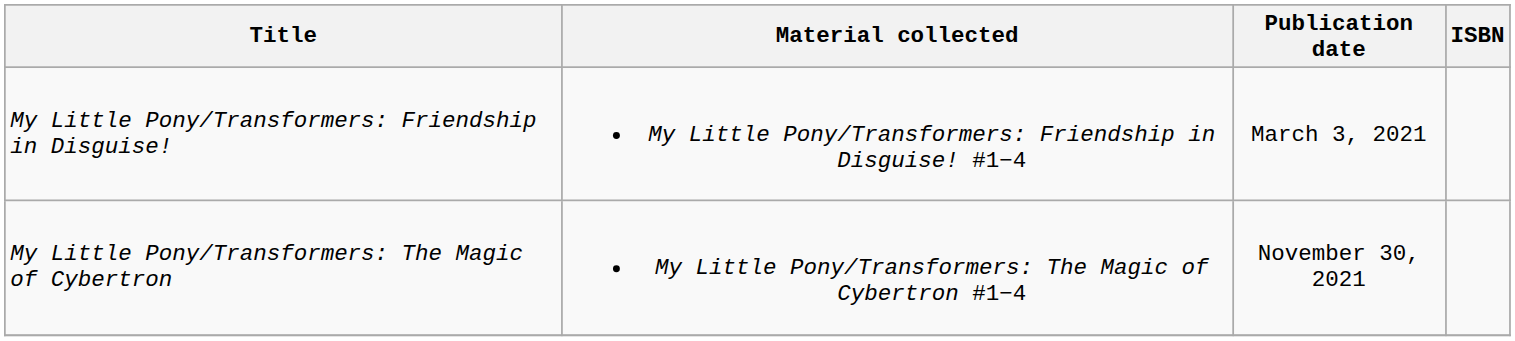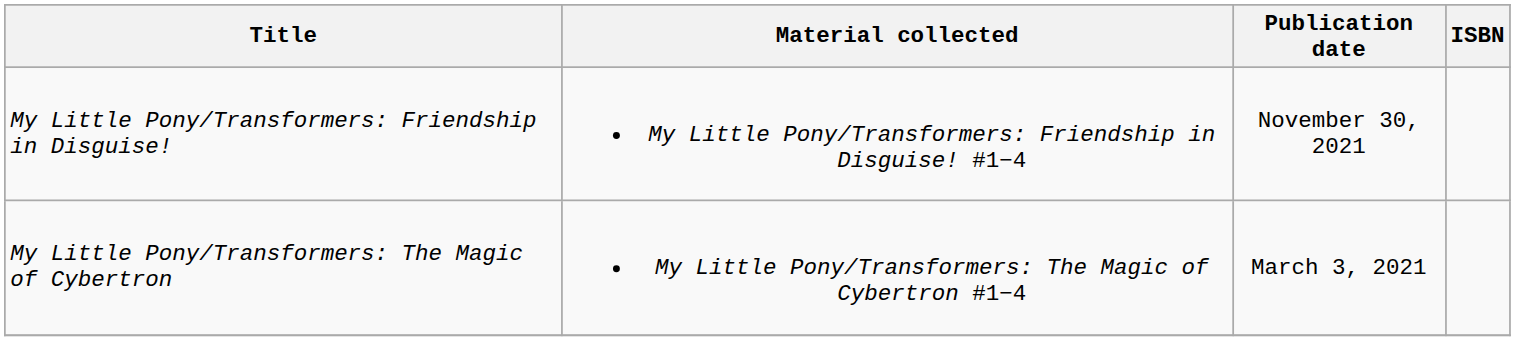My Little Pony/Transformers: Friendship in Disguise! | Publication date: March 3, 2021 -> November 30, 2021
My Little Pony/Transformers: The Magic of Cybertron | Publication date: November 30, 2021 -> March 3, 2021
